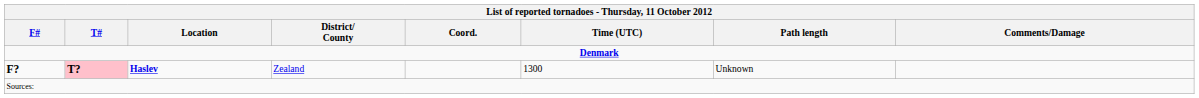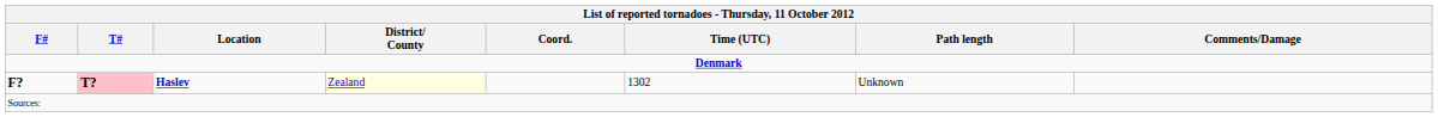F? | District/ County: no background -> lightyellow background
F? | Time (UTC): 1300 -> 1302
